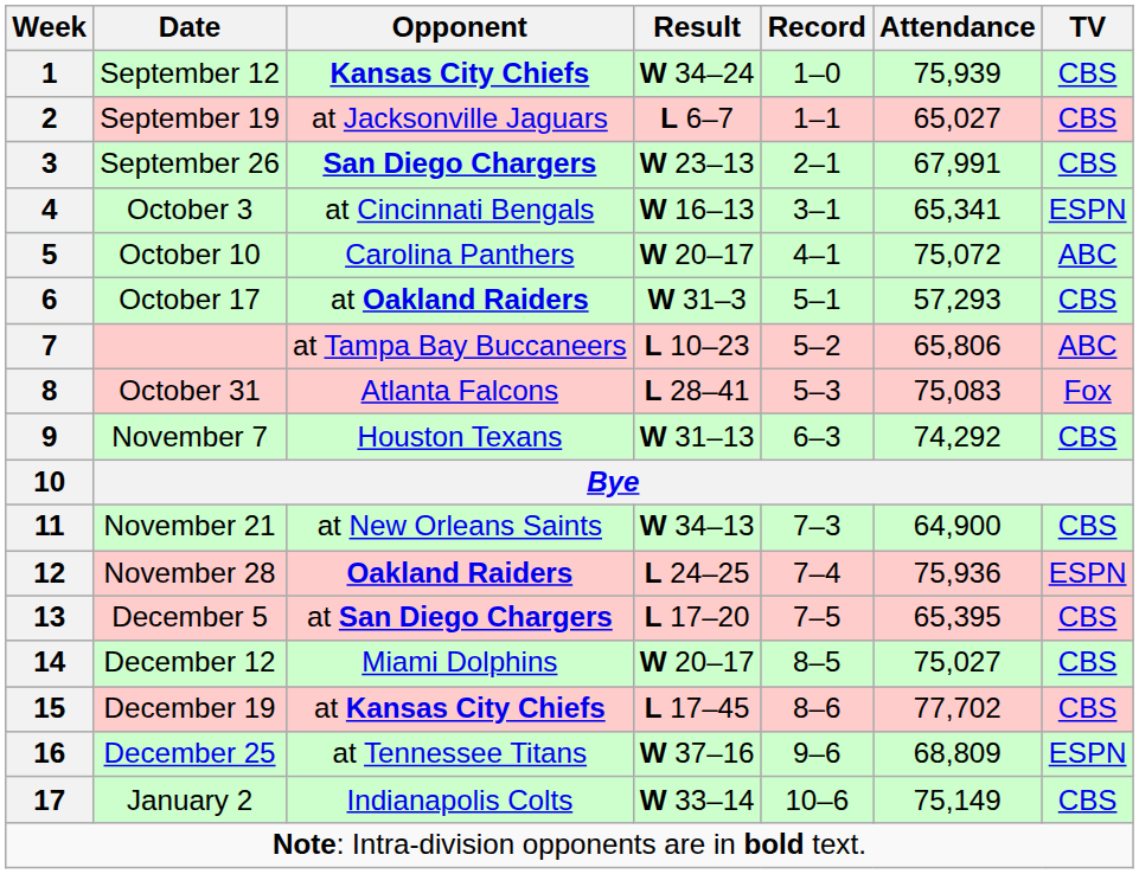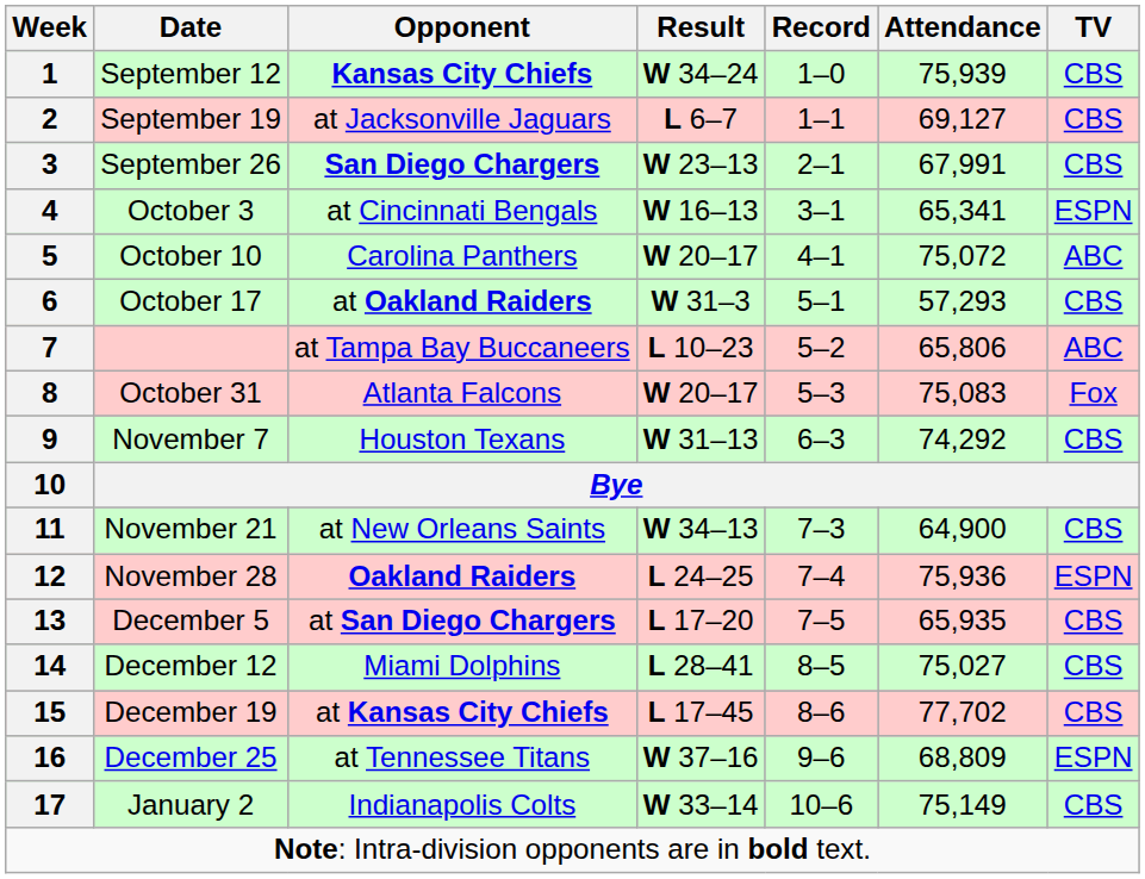2 | Attendance: 65,027 -> 69,127
8 | Result: L 28–41 -> W 20–17
13 | Attendance: 65,395 -> 65,935
14 | Result: W 20–17 -> L 28–41
